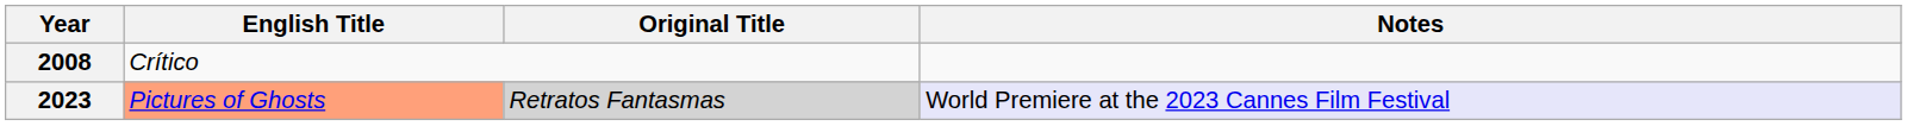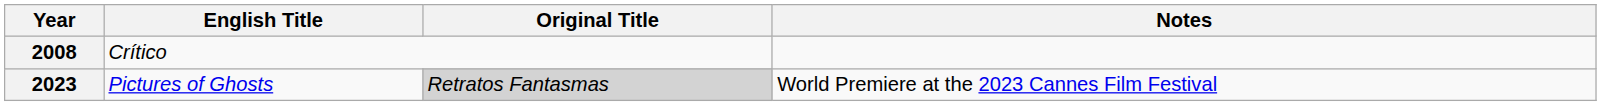2023 | English Title: lightsalmon background -> no background
2023 | Notes: lavender background -> no background
